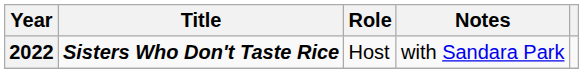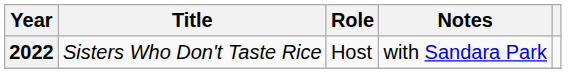2022 | Title: bold -> normal
